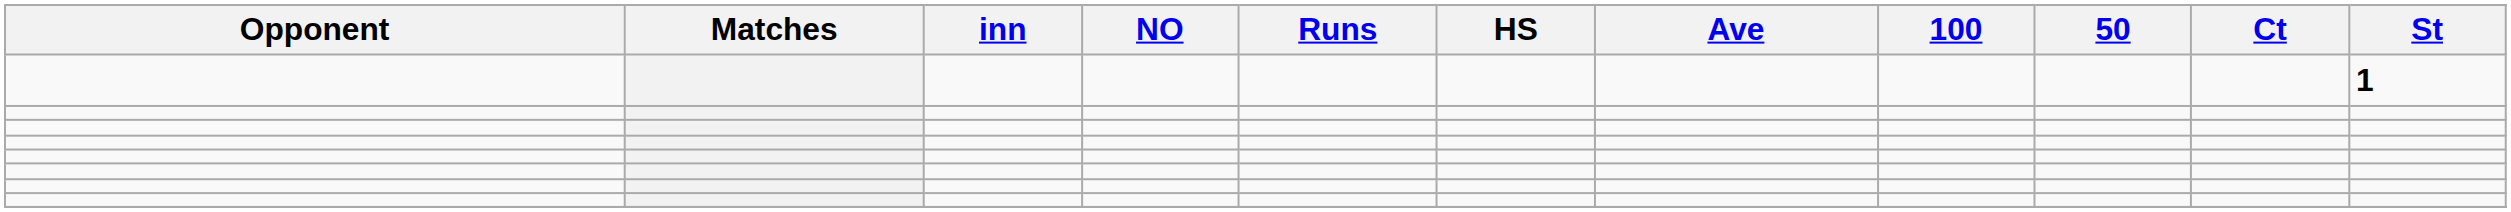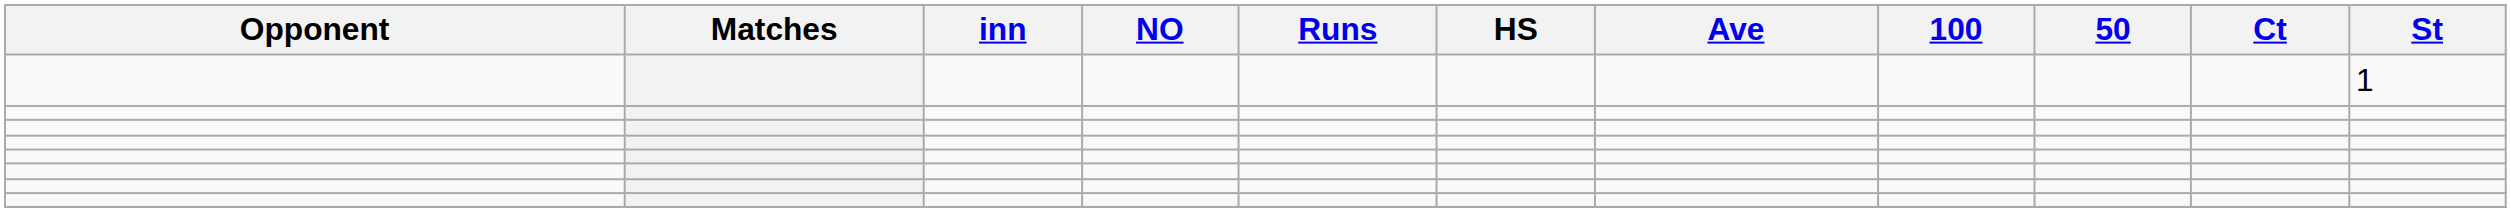row 2 | St: bold -> normal
